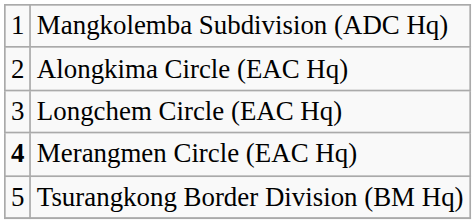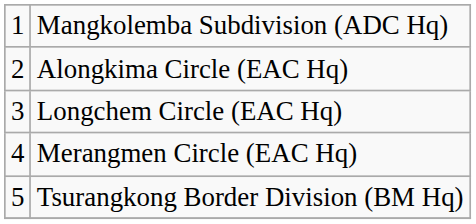Merangmen Circle (EAC Hq) | column 1: bold -> normal
